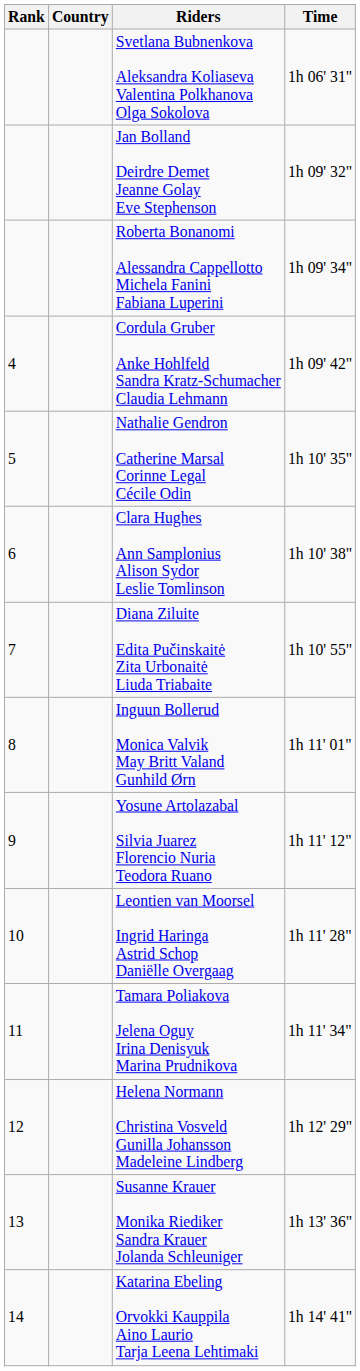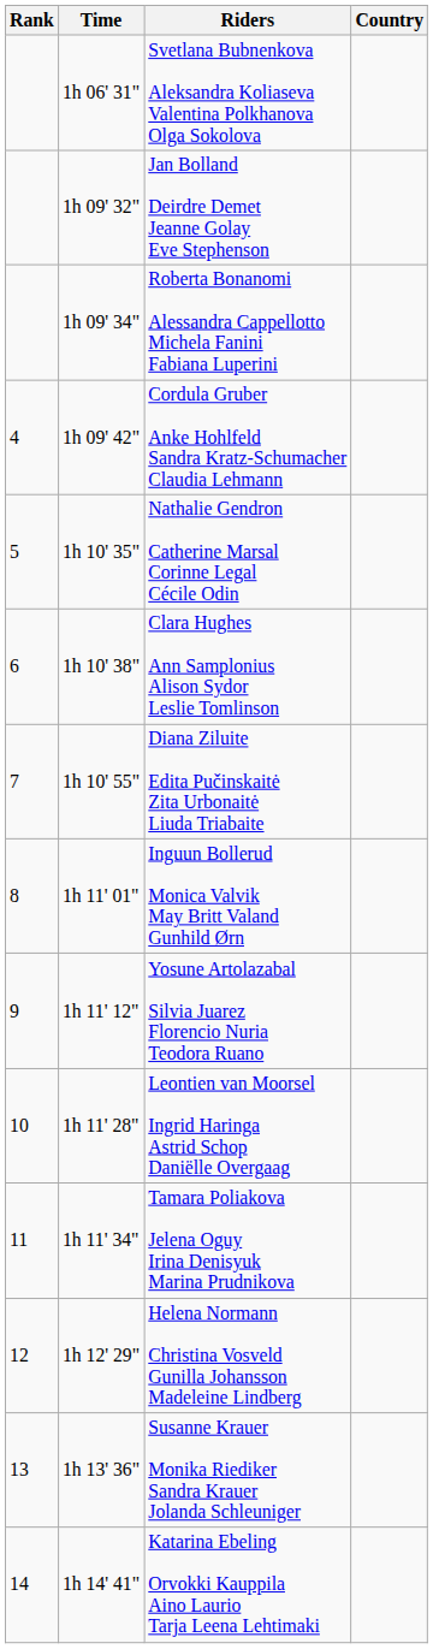columns swapped: Country <-> Time
